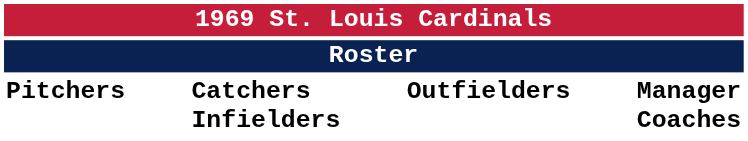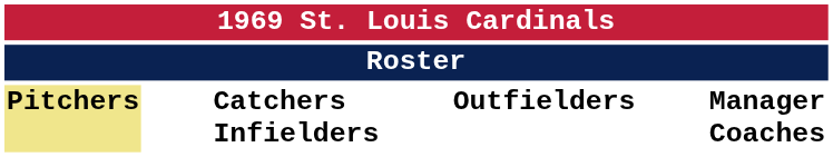Pitchers | column 1: no background -> khaki background
